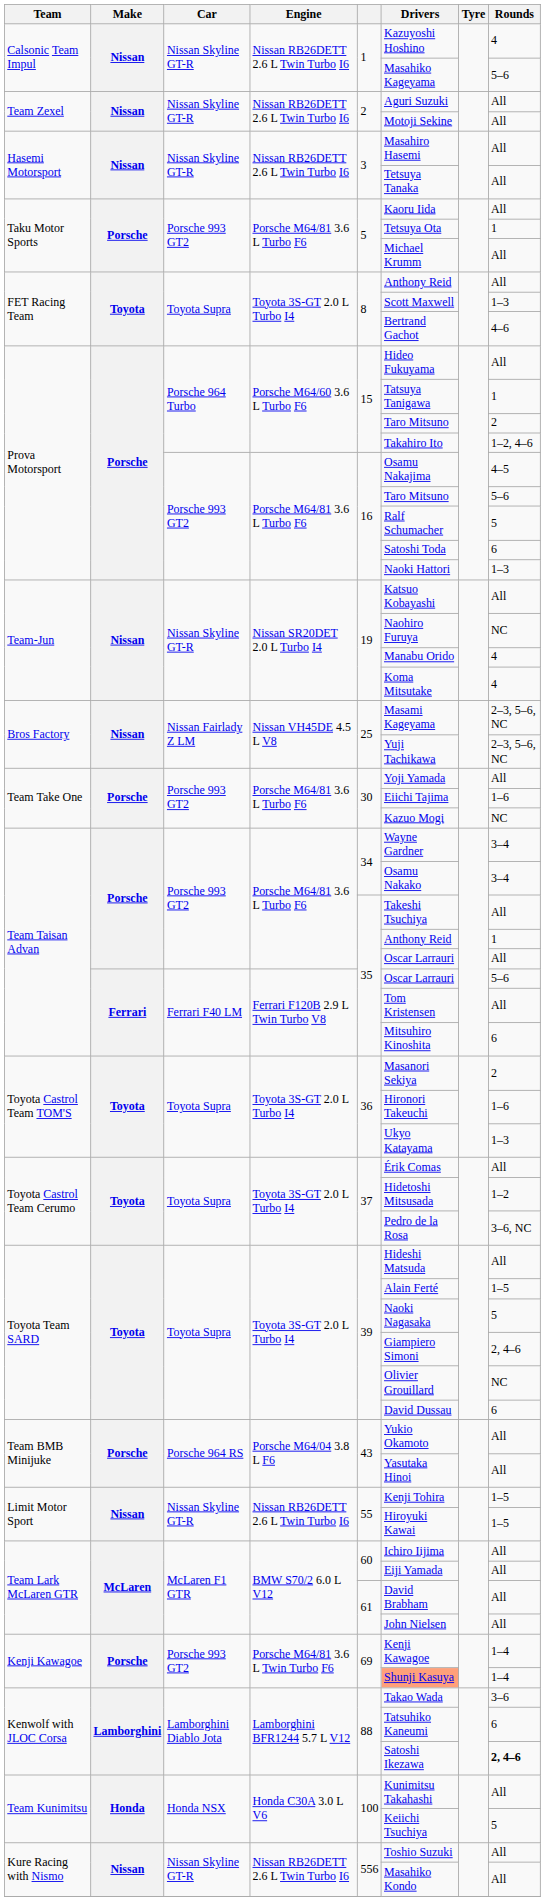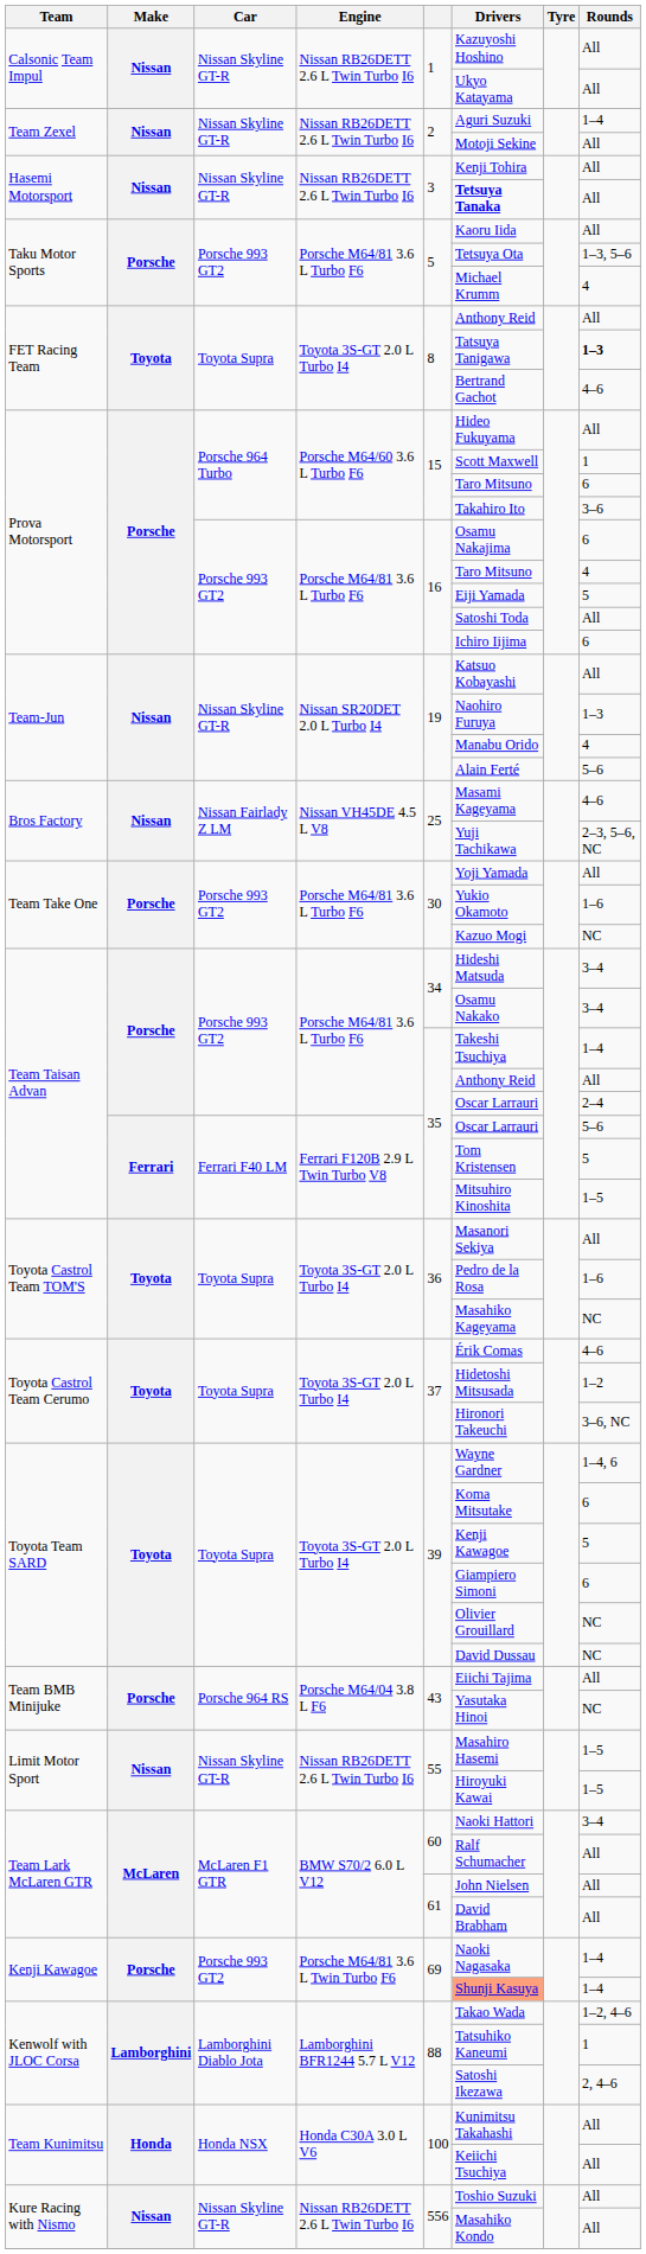row 2 | Rounds: 4 -> All
row 3 | Drivers: Masahiko Kageyama -> Ukyo Katayama
row 3 | Rounds: 5–6 -> All
row 4 | Rounds: All -> 1–4
row 6 | Drivers: Masahiro Hasemi -> Kenji Tohira
row 7 | Drivers: normal -> bold
row 9 | Rounds: 1 -> 1–3, 5–6
row 10 | Rounds: All -> 4
row 12 | Drivers: Scott Maxwell -> Tatsuya Tanigawa
row 12 | Rounds: normal -> bold
row 15 | Drivers: Tatsuya Tanigawa -> Scott Maxwell
row 16 | Rounds: 2 -> 6
row 17 | Rounds: 1–2, 4–6 -> 3–6
row 18 | Rounds: 4–5 -> 6
row 19 | Rounds: 5–6 -> 4
row 20 | Drivers: Ralf Schumacher -> Eiji Yamada
row 21 | Rounds: 6 -> All
row 22 | Drivers: Naoki Hattori -> Ichiro Iijima
row 22 | Rounds: 1–3 -> 6
row 24 | Rounds: NC -> 1–3
row 26 | Drivers: Koma Mitsutake -> Alain Ferté
row 26 | Rounds: 4 -> 5–6
row 27 | Rounds: 2–3, 5–6, NC -> 4–6
row 30 | Drivers: Eiichi Tajima -> Yukio Okamoto
row 32 | Drivers: Wayne Gardner -> Hideshi Matsuda
row 34 | Rounds: All -> 1–4
row 35 | Rounds: 1 -> All
row 36 | Rounds: All -> 2–4
row 38 | Rounds: All -> 5
row 39 | Rounds: 6 -> 1–5
row 40 | Rounds: 2 -> All
row 41 | Drivers: Hironori Takeuchi -> Pedro de la Rosa
row 42 | Drivers: Ukyo Katayama -> Masahiko Kageyama
row 42 | Rounds: 1–3 -> NC
row 43 | Rounds: All -> 4–6
row 45 | Drivers: Pedro de la Rosa -> Hironori Takeuchi
row 46 | Drivers: Hideshi Matsuda -> Wayne Gardner
row 46 | Rounds: All -> 1–4, 6
row 47 | Drivers: Alain Ferté -> Koma Mitsutake
row 47 | Rounds: 1–5 -> 6
row 48 | Drivers: Naoki Nagasaka -> Kenji Kawagoe
row 49 | Rounds: 2, 4–6 -> 6
row 51 | Rounds: 6 -> NC
row 52 | Drivers: Yukio Okamoto -> Eiichi Tajima
row 53 | Rounds: All -> NC
row 54 | Drivers: Kenji Tohira -> Masahiro Hasemi
row 56 | Drivers: Ichiro Iijima -> Naoki Hattori
row 56 | Rounds: All -> 3–4
row 57 | Drivers: Eiji Yamada -> Ralf Schumacher
row 58 | Drivers: David Brabham -> John Nielsen
row 59 | Drivers: John Nielsen -> David Brabham
row 60 | Drivers: Kenji Kawagoe -> Naoki Nagasaka
row 62 | Rounds: 3–6 -> 1–2, 4–6
row 63 | Rounds: 6 -> 1
row 64 | Rounds: bold -> normal
row 66 | Rounds: 5 -> All
